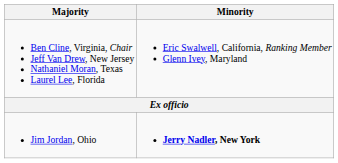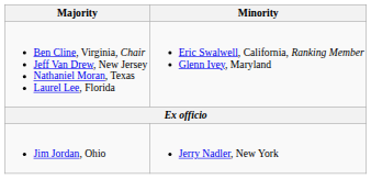Jim Jordan, Ohio | Minority: bold -> normal
